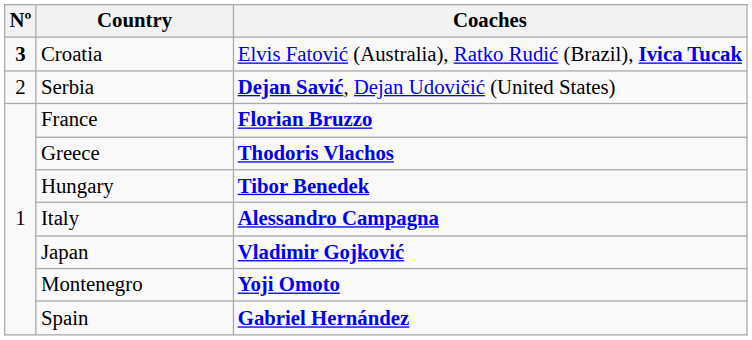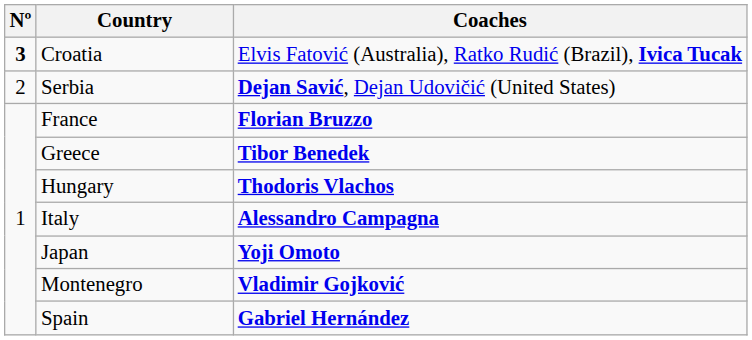Greece | Coaches: Thodoris Vlachos -> Tibor Benedek
Hungary | Coaches: Tibor Benedek -> Thodoris Vlachos
Japan | Coaches: Vladimir Gojković -> Yoji Omoto
Montenegro | Coaches: Yoji Omoto -> Vladimir Gojković
